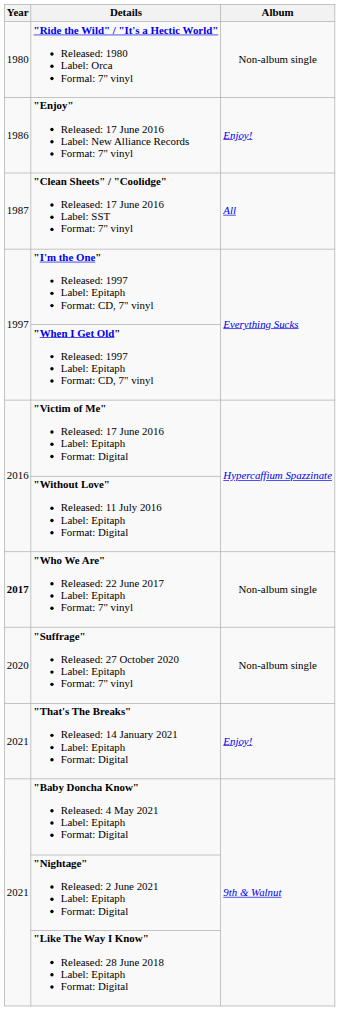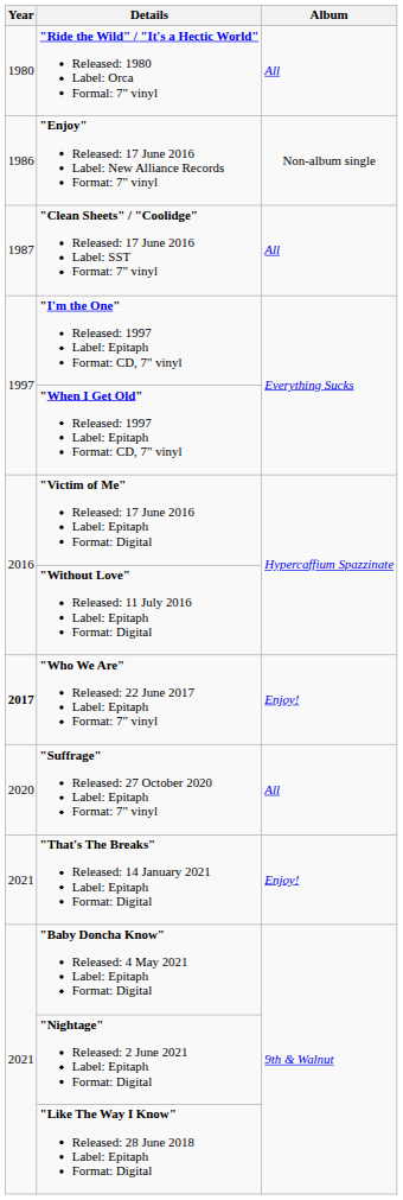row 2 | Album: Non-album single -> All
row 3 | Album: Enjoy! -> Non-album single
row 9 | Album: Non-album single -> Enjoy!
row 10 | Album: Non-album single -> All
